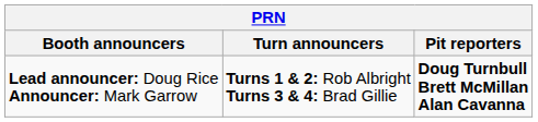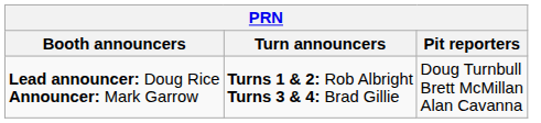Lead announcer: Doug Rice Announcer: Mark Garrow | Pit reporters: bold -> normal
